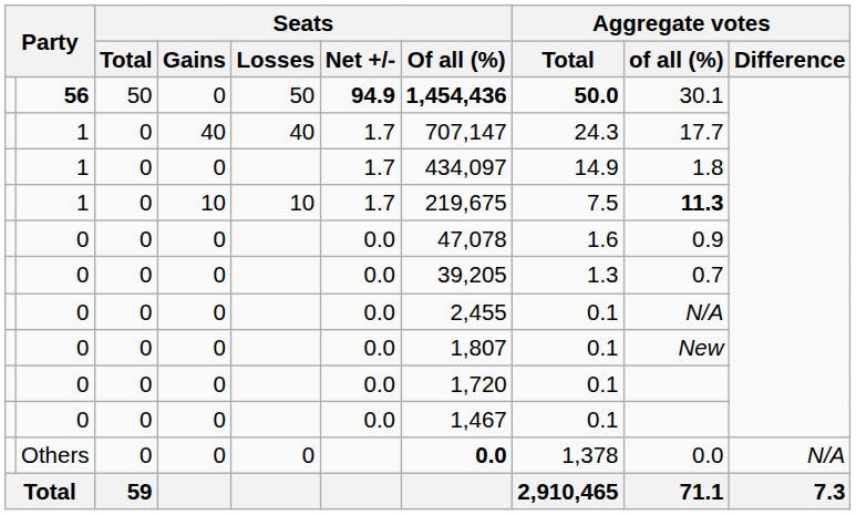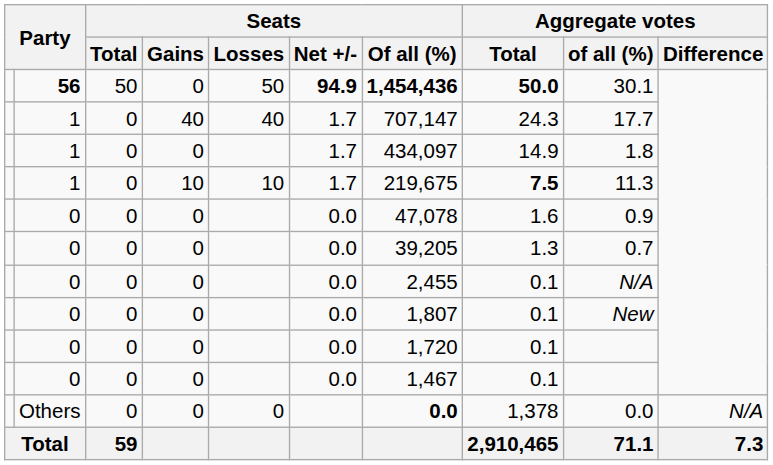1 / 10 | Aggregate votes / Total: normal -> bold
1 / 10 | Aggregate votes / of all (%): bold -> normal
